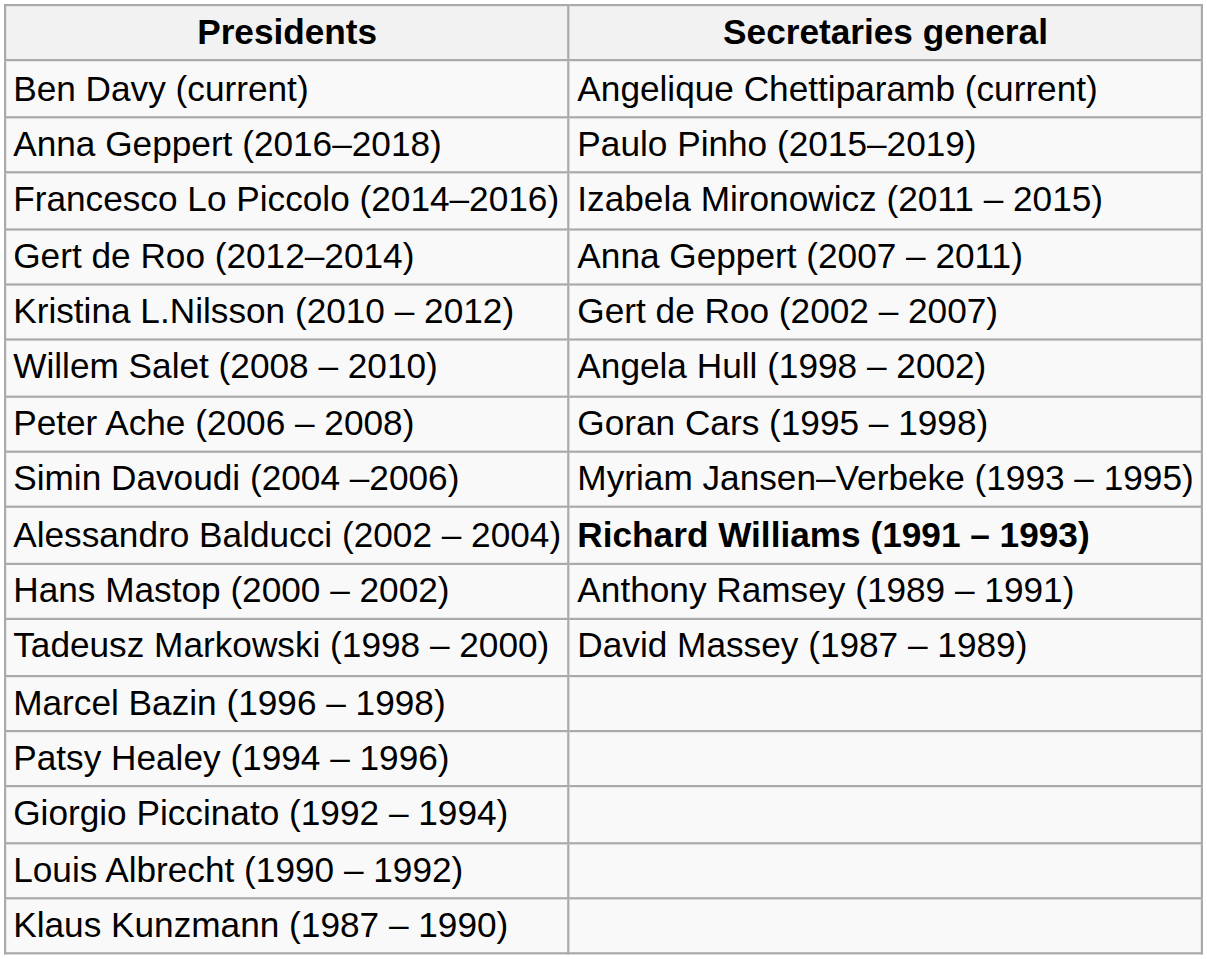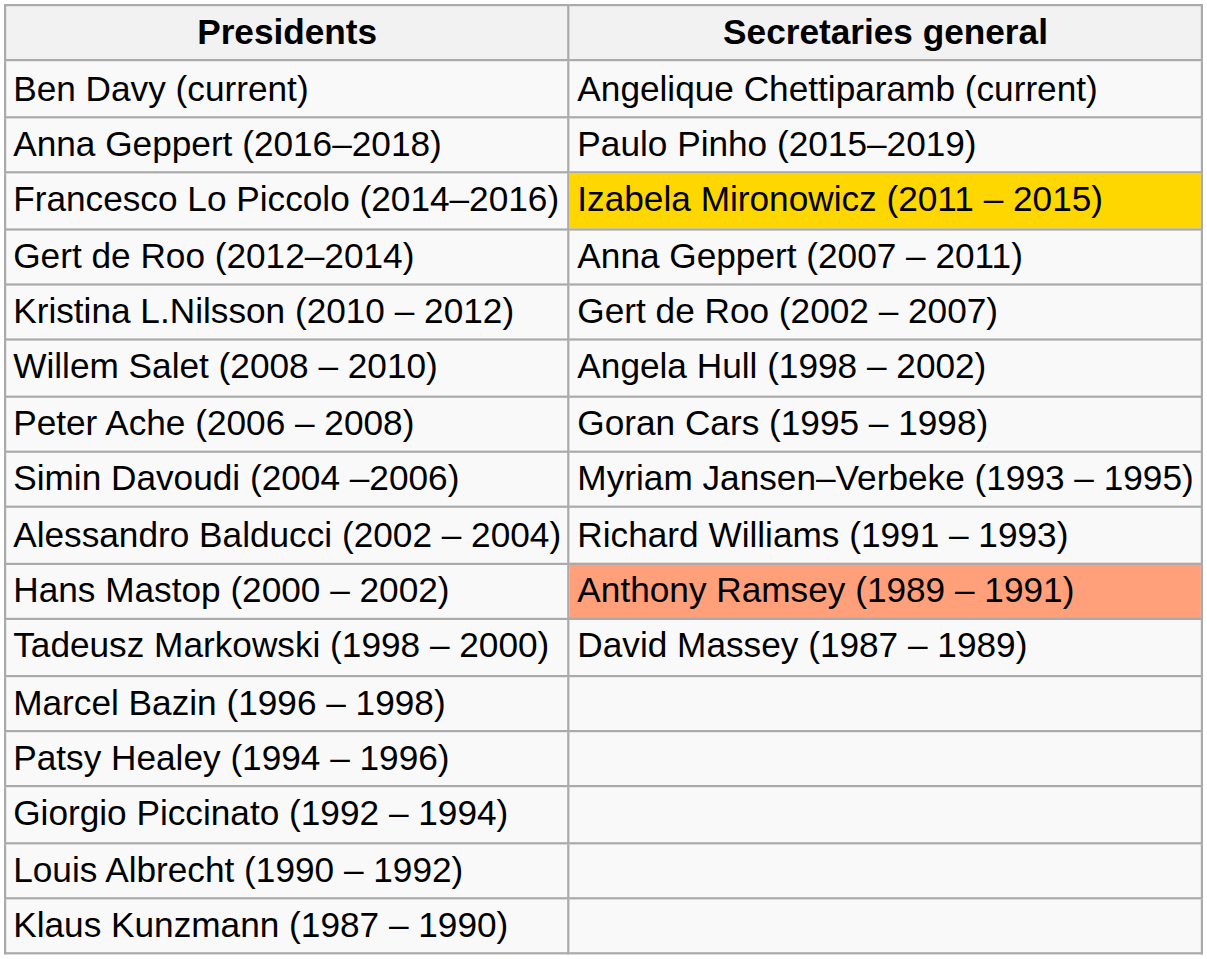Francesco Lo Piccolo (2014–2016) | Secretaries general: no background -> gold background
Alessandro Balducci (2002 – 2004) | Secretaries general: bold -> normal
Hans Mastop (2000 – 2002) | Secretaries general: no background -> lightsalmon background
